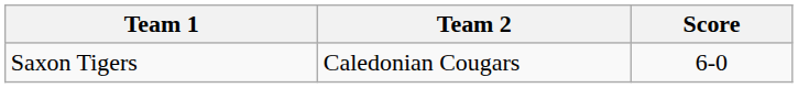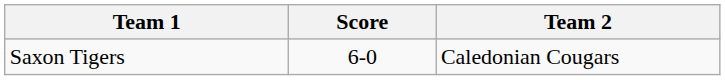columns swapped: Team 2 <-> Score
